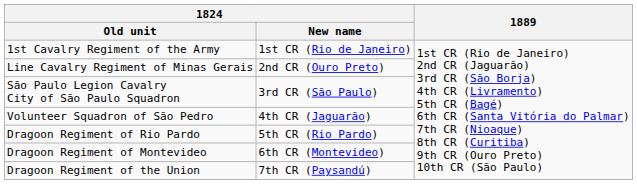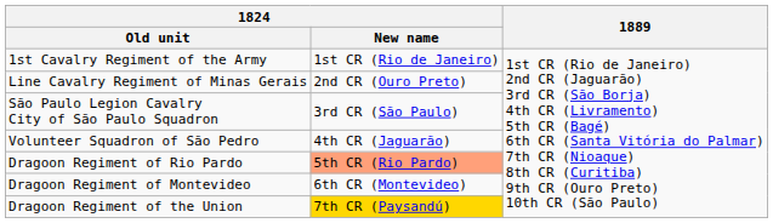Dragoon Regiment of Rio Pardo | 1824 / New name: no background -> lightsalmon background
Dragoon Regiment of the Union | 1824 / New name: no background -> gold background
